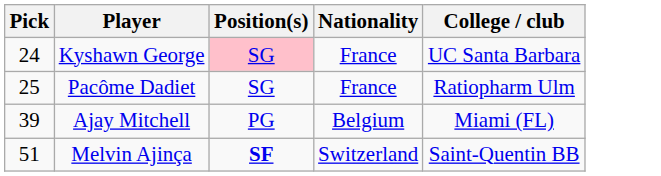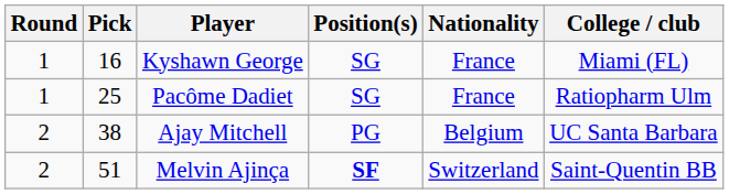+ column: Round | 1 | 1 | 2 | 2
Kyshawn George | Pick: 24 -> 16
Kyshawn George | Position(s): pink background -> no background
Kyshawn George | College / club: UC Santa Barbara -> Miami (FL)
Ajay Mitchell | Pick: 39 -> 38
Ajay Mitchell | College / club: Miami (FL) -> UC Santa Barbara
